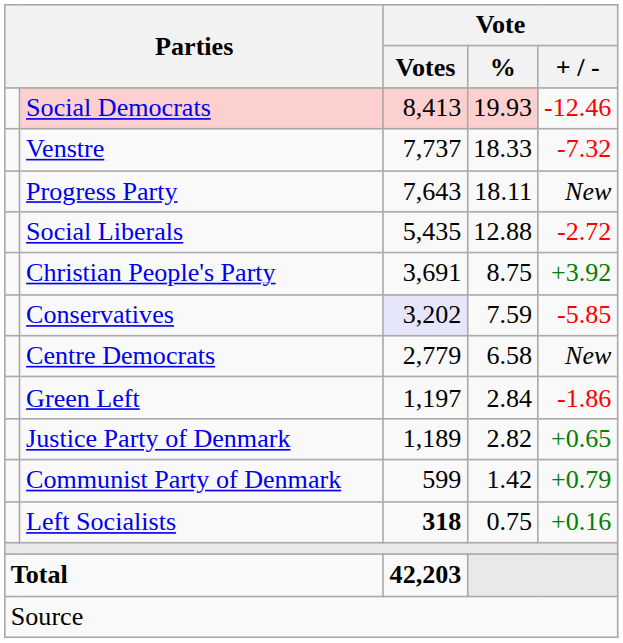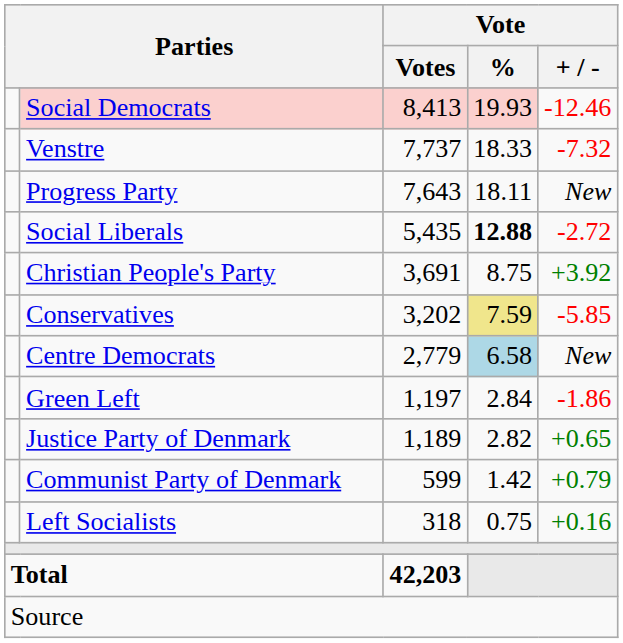Social Liberals | Vote / %: normal -> bold
Conservatives | Vote / Votes: lavender background -> no background
Conservatives | Vote / %: no background -> khaki background
Centre Democrats | Vote / %: no background -> lightblue background
Left Socialists | Vote / Votes: bold -> normal
